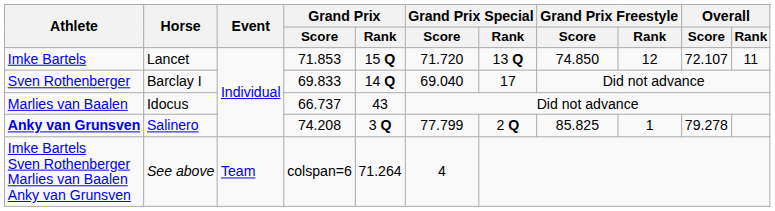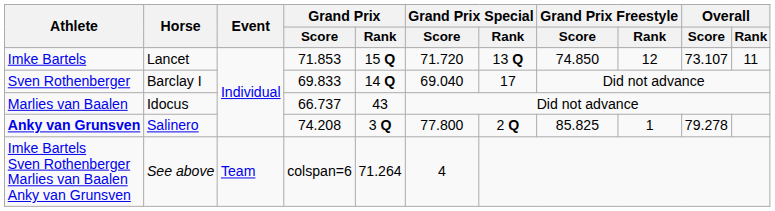Imke Bartels | Overall / Score: 72.107 -> 73.107
Anky van Grunsven | Grand Prix Special / Score: 77.799 -> 77.800
